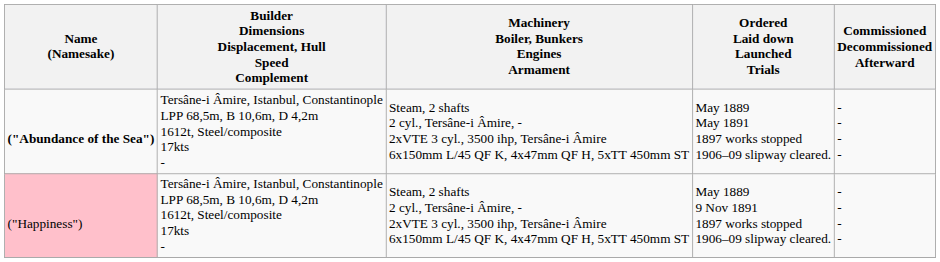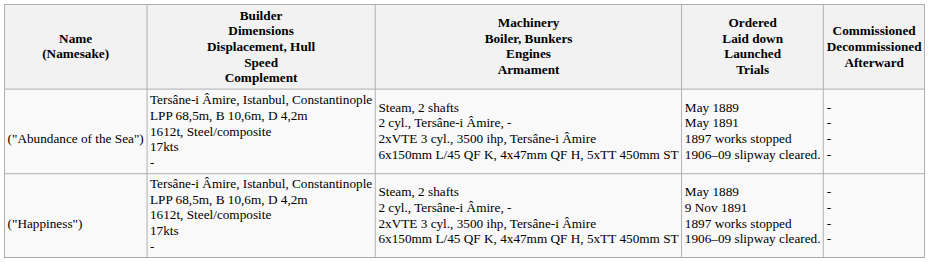("Abundance of the Sea") | Name (Namesake): bold -> normal
("Happiness") | Name (Namesake): pink background -> no background
